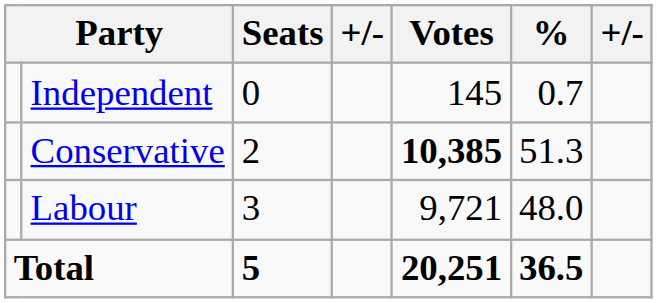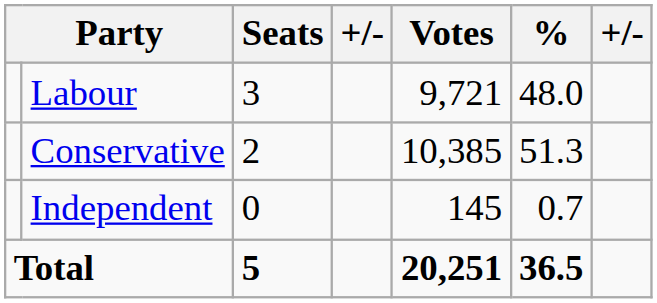rows swapped: Labour <-> Independent
Conservative | Votes: bold -> normal
